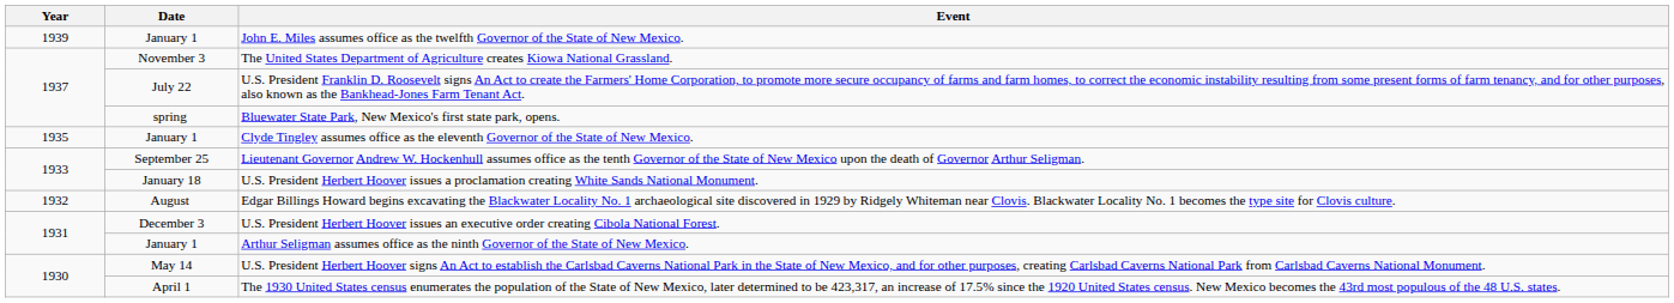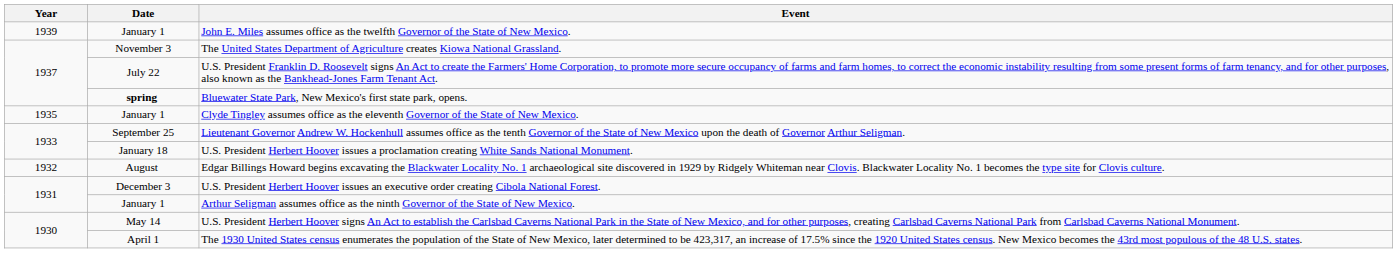Bluewater State Park, New Mexico's first state park, opens. | Date: normal -> bold
